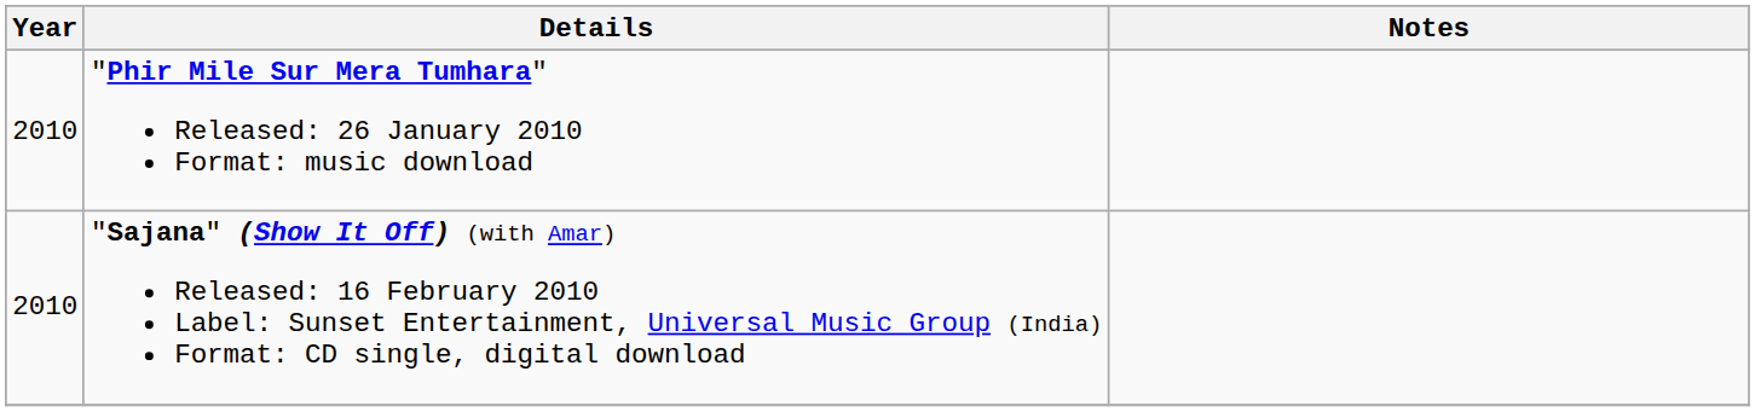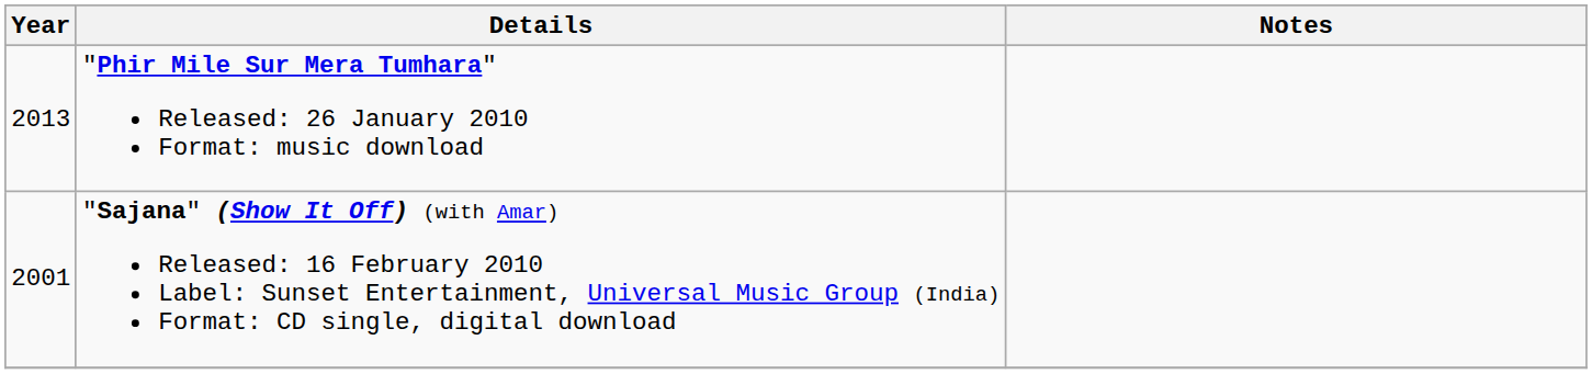row 2 | Year: 2010 -> 2013
row 3 | Year: 2010 -> 2001
